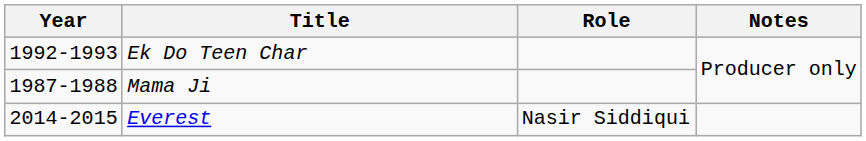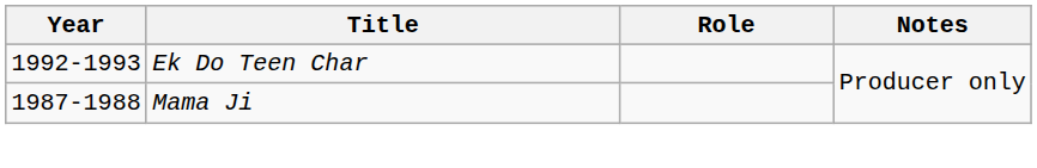- row: 2014-2015 | Everest | Nasir Siddiqui
